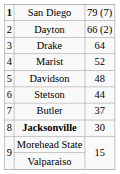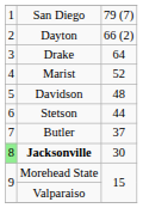San Diego | column 1: bold -> normal
Jacksonville | column 1: no background -> lightgreen background
